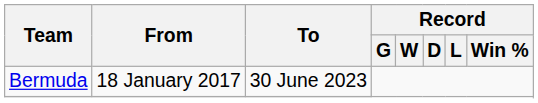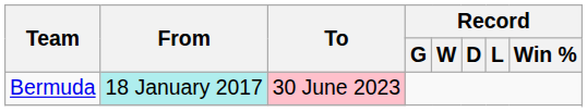Bermuda | From: no background -> paleturquoise background
Bermuda | To: no background -> pink background
